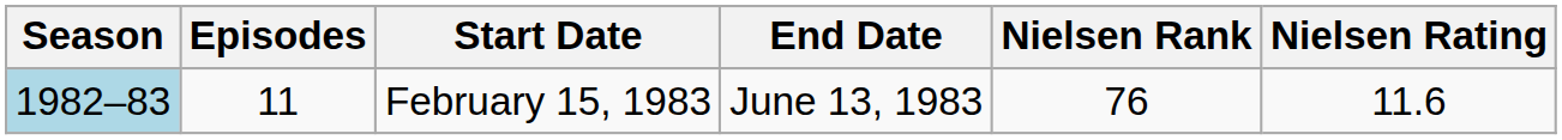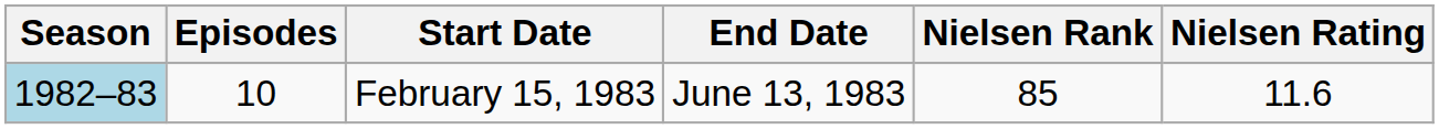February 15, 1983 | Episodes: 11 -> 10
February 15, 1983 | Nielsen Rank: 76 -> 85
